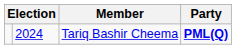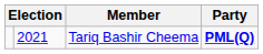Tariq Bashir Cheema | column 2: 2024 -> 2021
